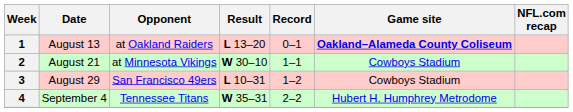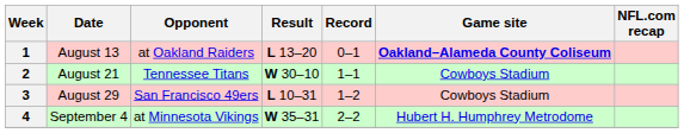2 | Opponent: at Minnesota Vikings -> Tennessee Titans
4 | Opponent: Tennessee Titans -> at Minnesota Vikings
